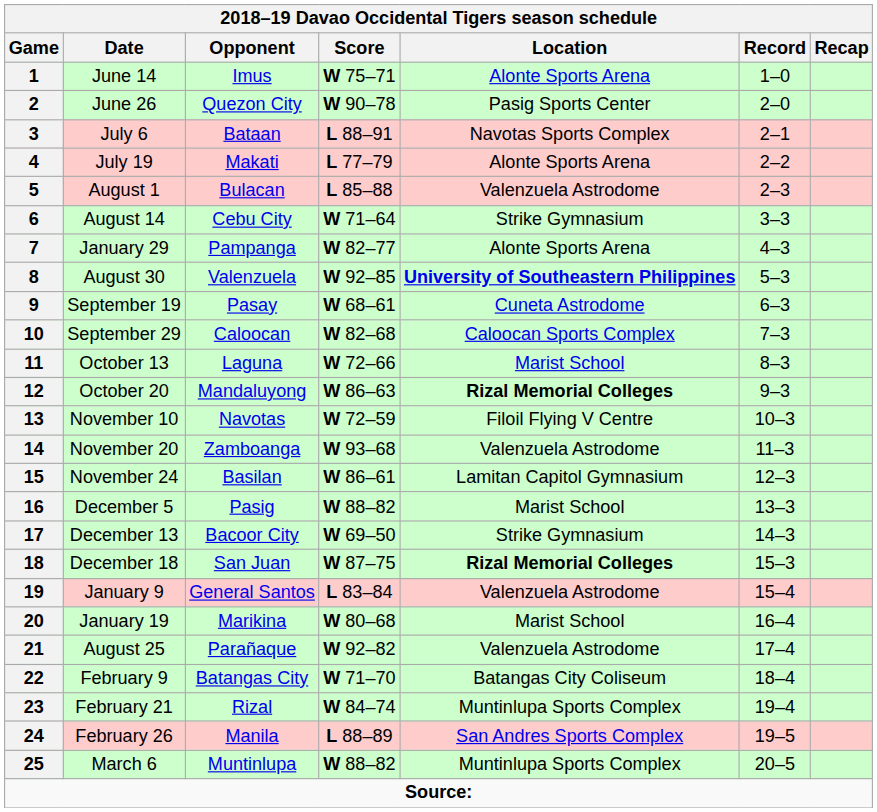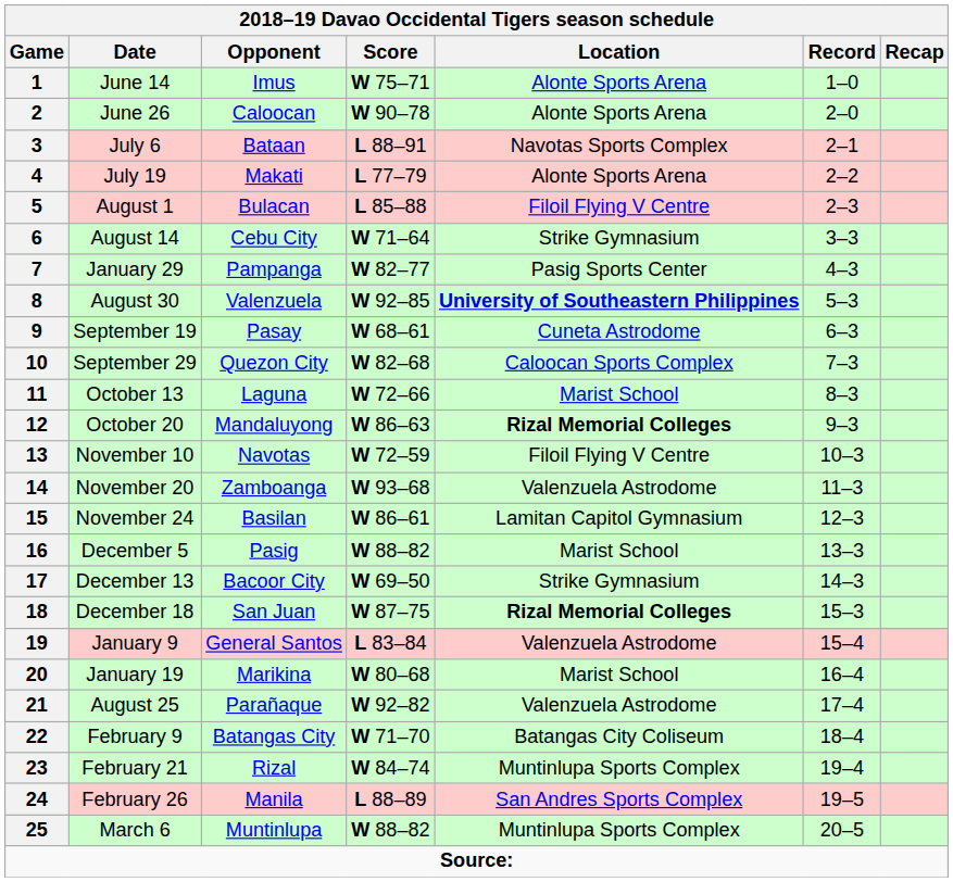2 | Opponent: Quezon City -> Caloocan
2 | Location: Pasig Sports Center -> Alonte Sports Arena
5 | Location: Valenzuela Astrodome -> Filoil Flying V Centre
7 | Location: Alonte Sports Arena -> Pasig Sports Center
10 | Opponent: Caloocan -> Quezon City
